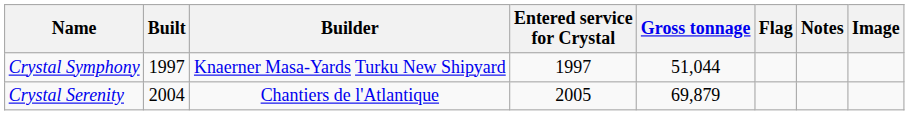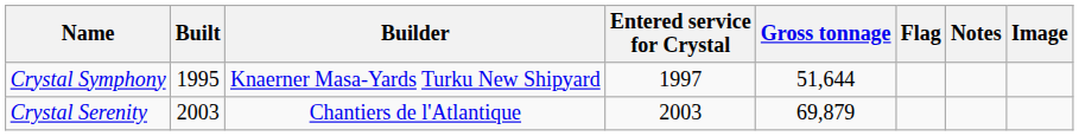Crystal Symphony | Built: 1997 -> 1995
Crystal Symphony | Gross tonnage: 51,044 -> 51,644
Crystal Serenity | Built: 2004 -> 2003
Crystal Serenity | Entered service for Crystal: 2005 -> 2003
